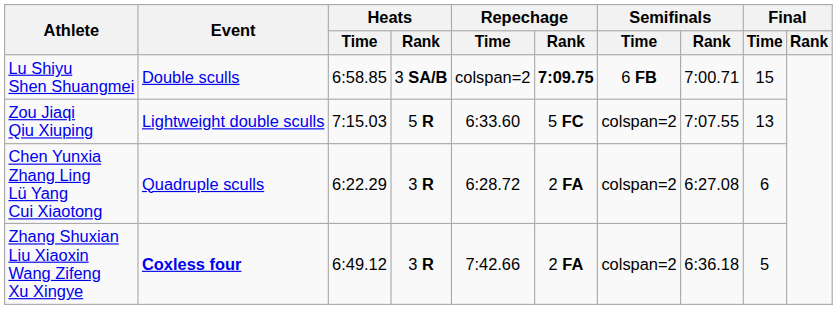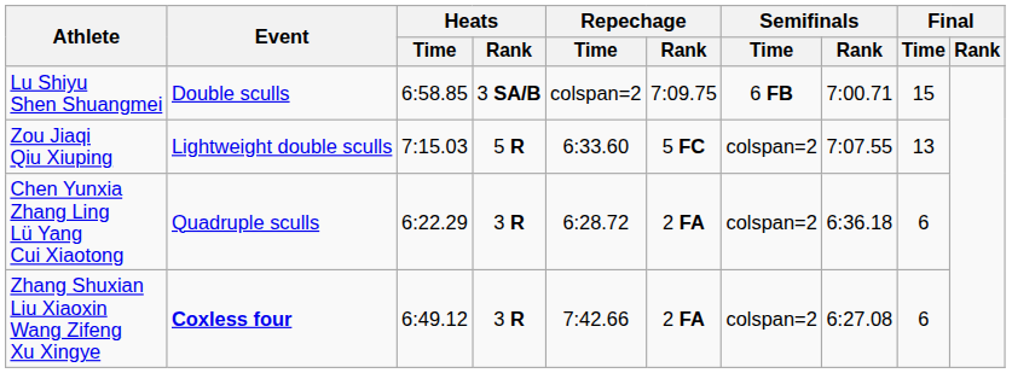Lu Shiyu Shen Shuangmei | Repechage / Rank: bold -> normal
Chen Yunxia Zhang Ling Lü Yang Cui Xiaotong | Semifinals / Rank: 6:27.08 -> 6:36.18
Zhang Shuxian Liu Xiaoxin Wang Zifeng Xu Xingye | Semifinals / Rank: 6:36.18 -> 6:27.08
Zhang Shuxian Liu Xiaoxin Wang Zifeng Xu Xingye | Final / Time: 5 -> 6
